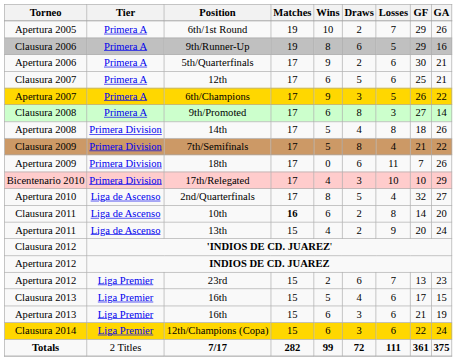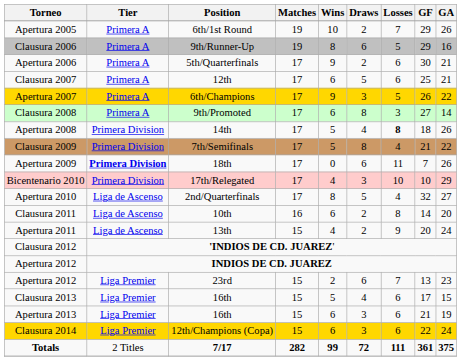Apertura 2008 | Losses: normal -> bold
Apertura 2009 | Tier: normal -> bold
Clausura 2011 | Matches: bold -> normal
